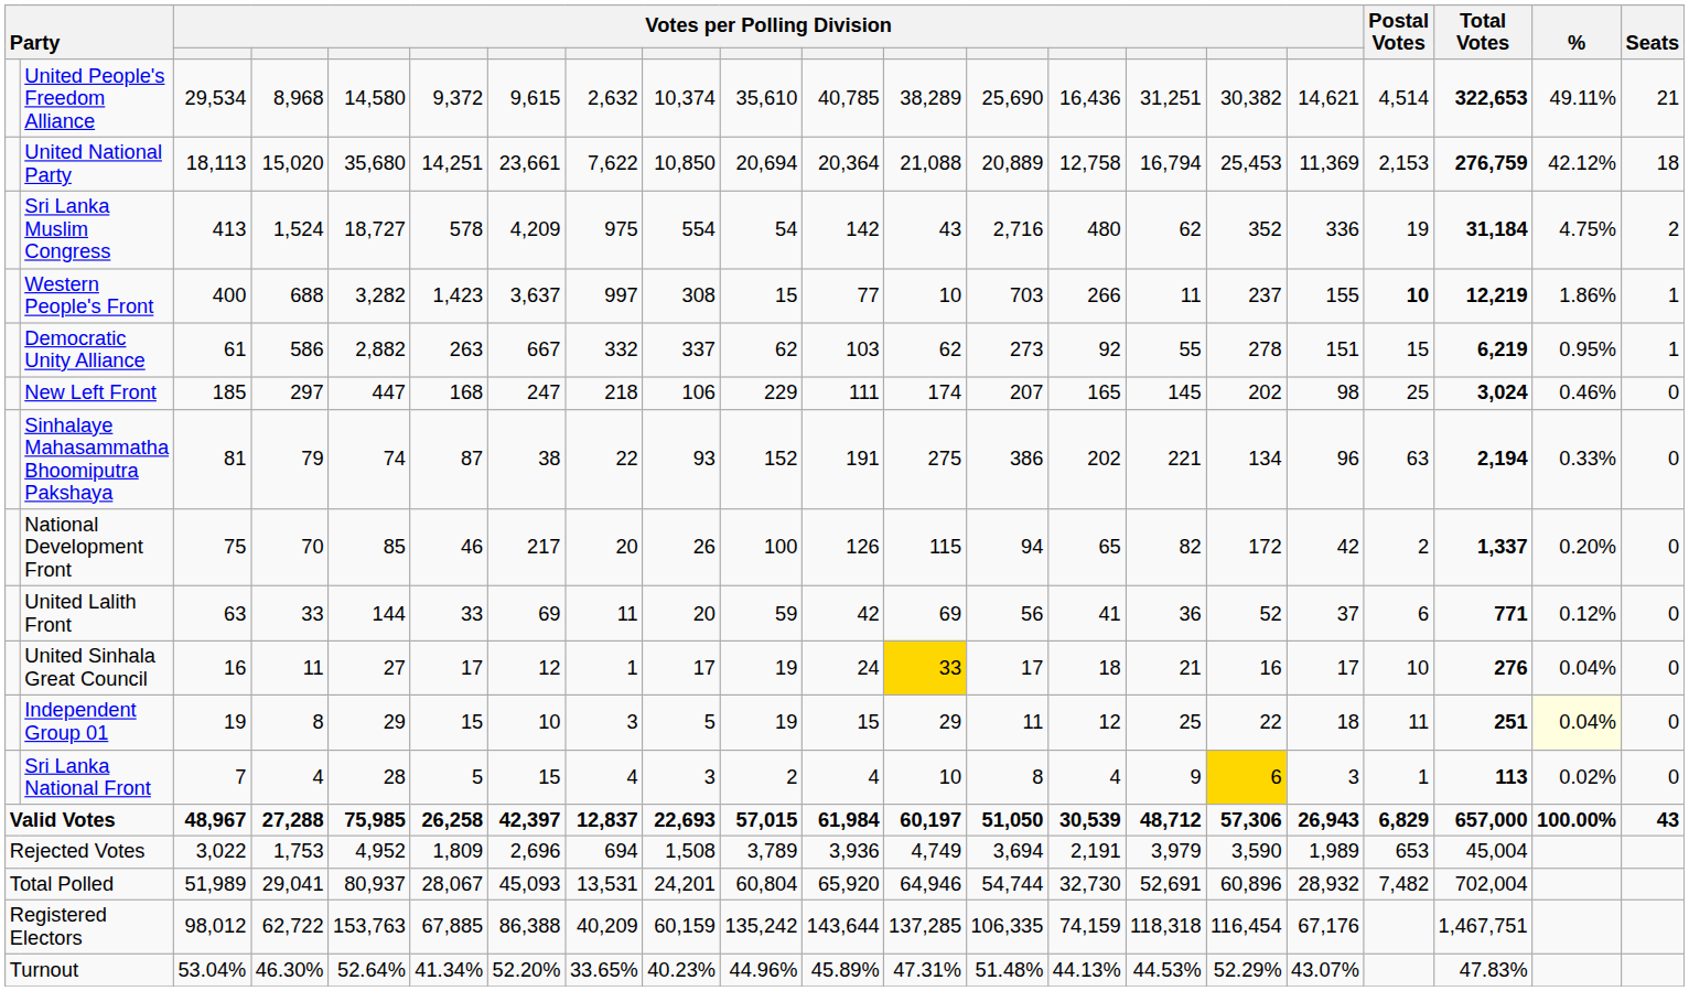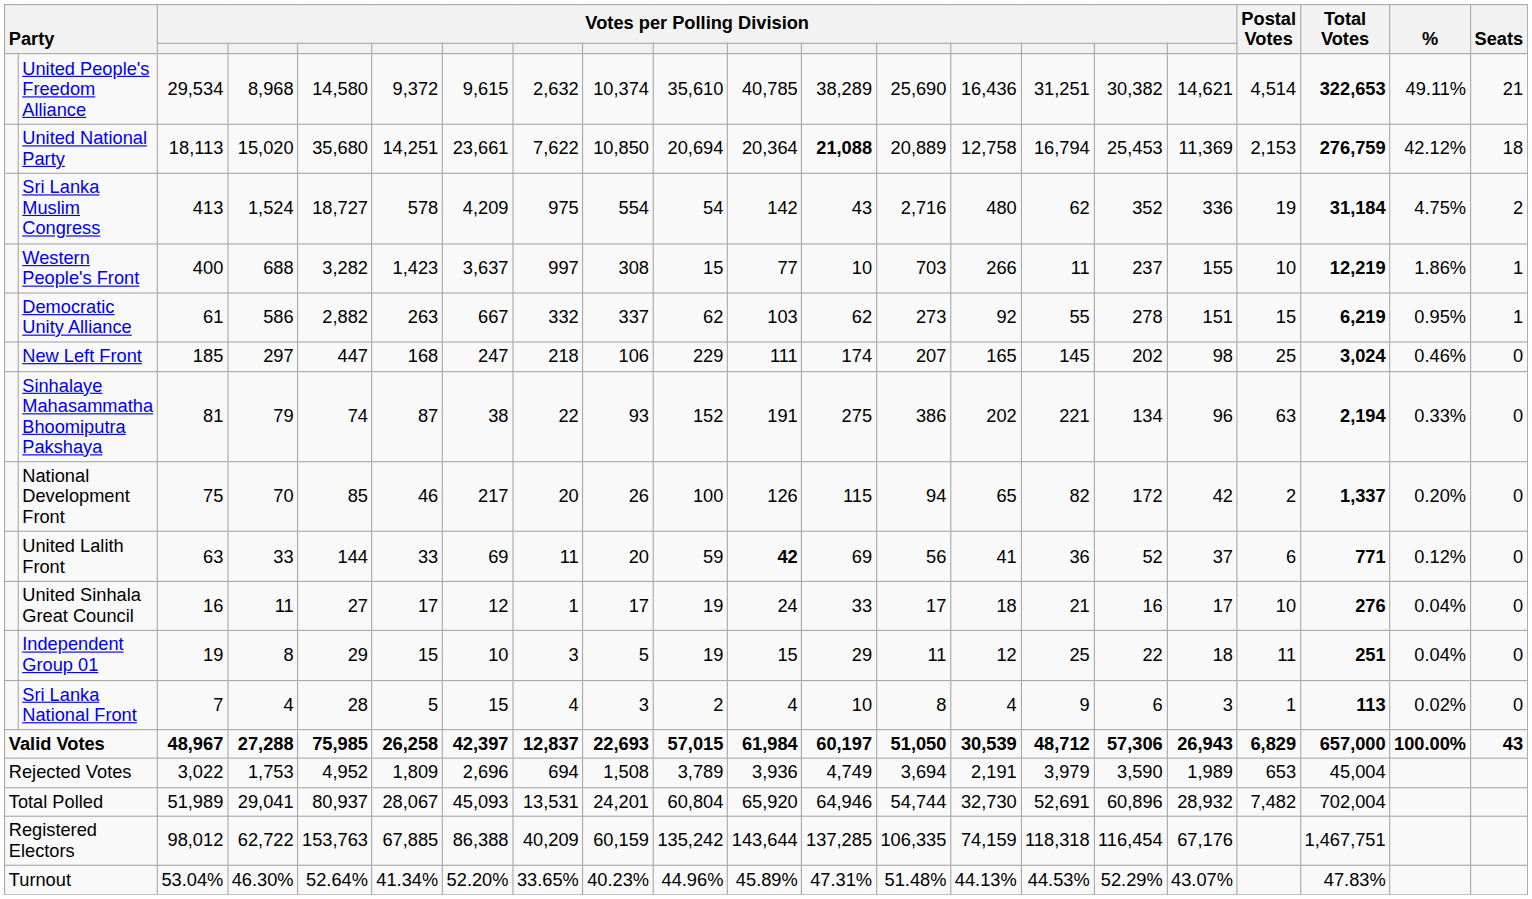United National Party | column 12: normal -> bold
Western People's Front | Postal Votes: bold -> normal
United Lalith Front | column 11: normal -> bold
United Sinhala Great Council | column 12: gold background -> no background
Independent Group 01 | %: lightyellow background -> no background
Sri Lanka National Front | column 16: gold background -> no background
